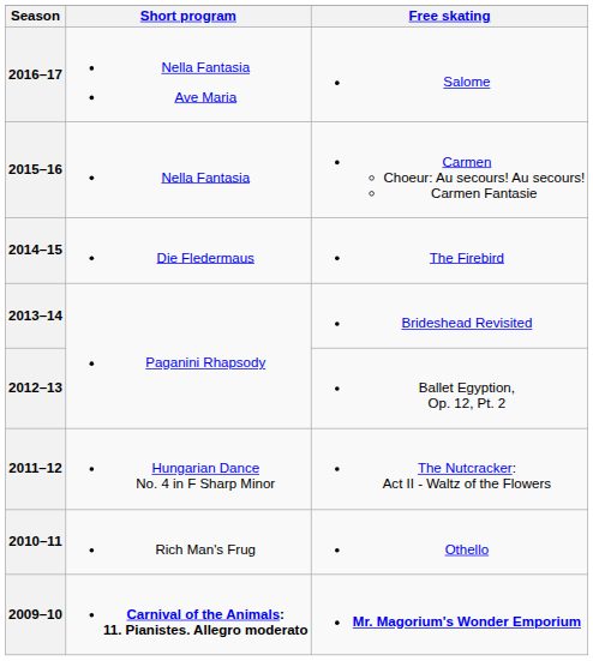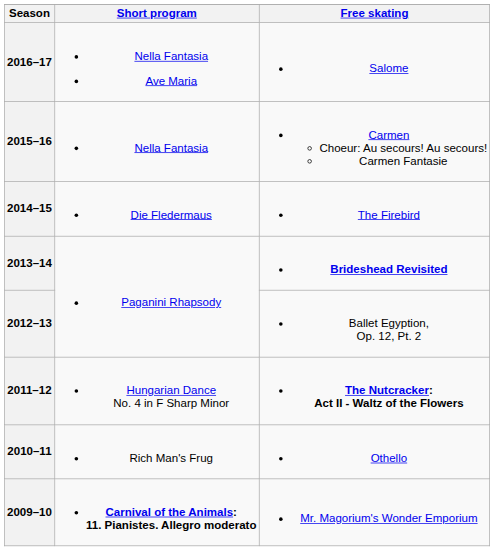2013–14 | Free skating: normal -> bold
2011–12 | Free skating: normal -> bold
2009–10 | Free skating: bold -> normal
